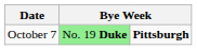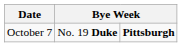October 7 | column 2: lightgreen background -> no background
